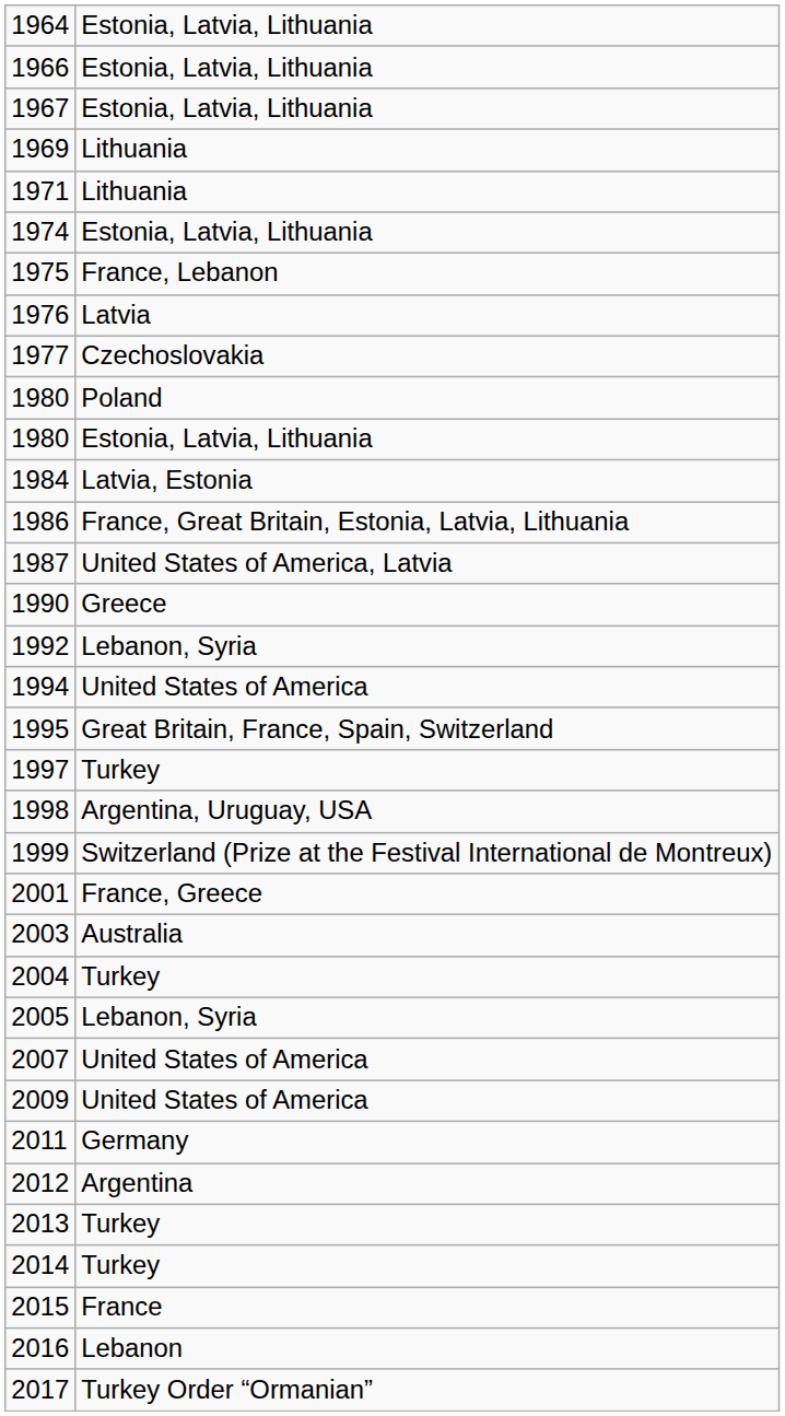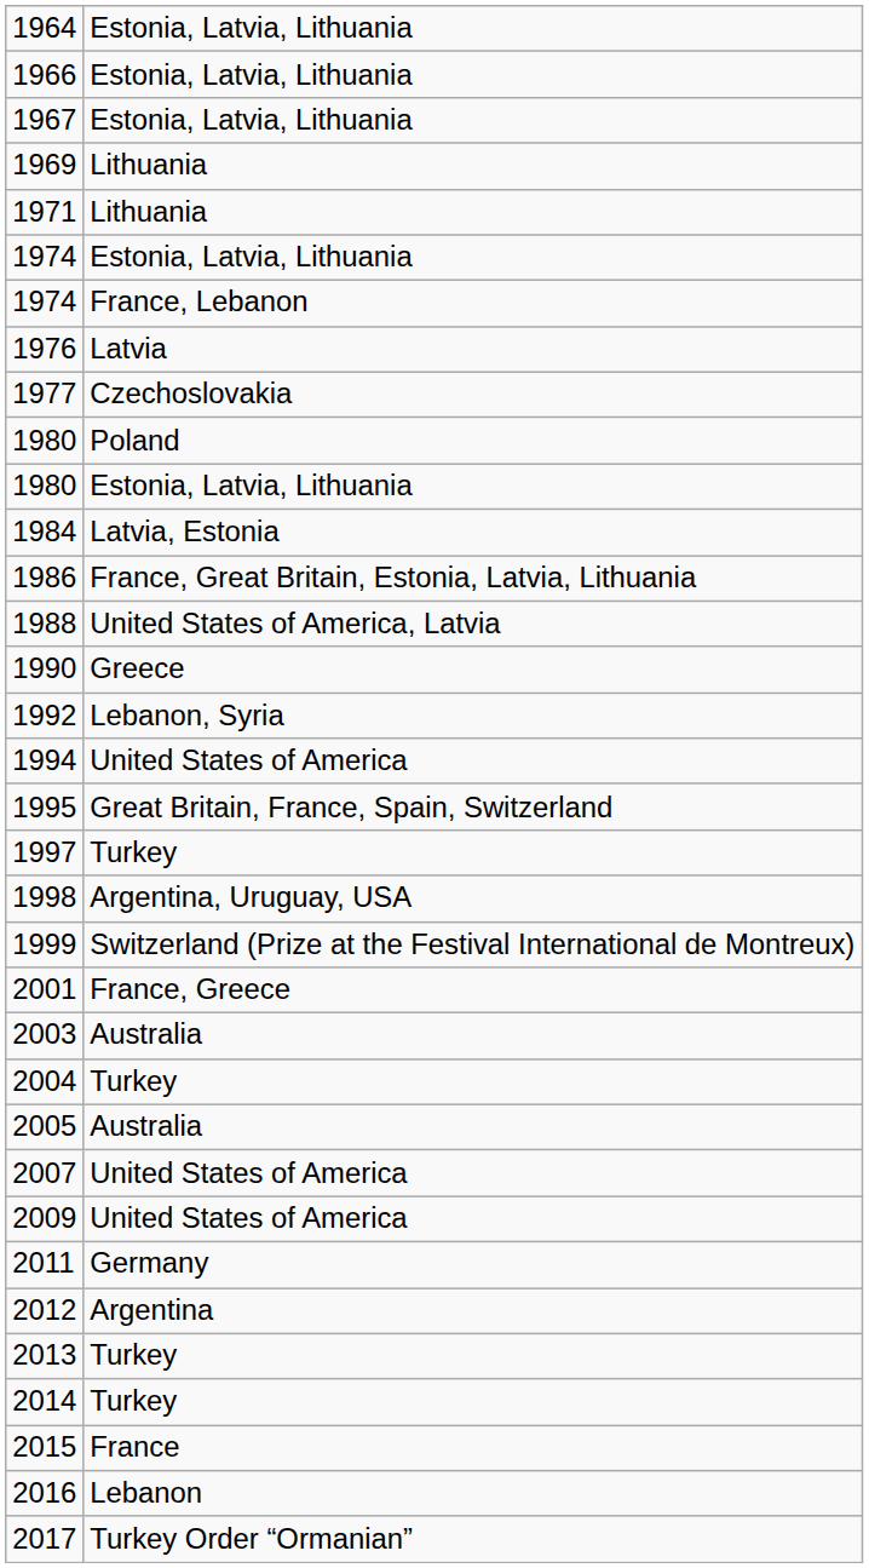row 7 | column 1: 1975 -> 1974
row 14 | column 1: 1987 -> 1988
row 25 | column 2: Lebanon, Syria -> Australia
